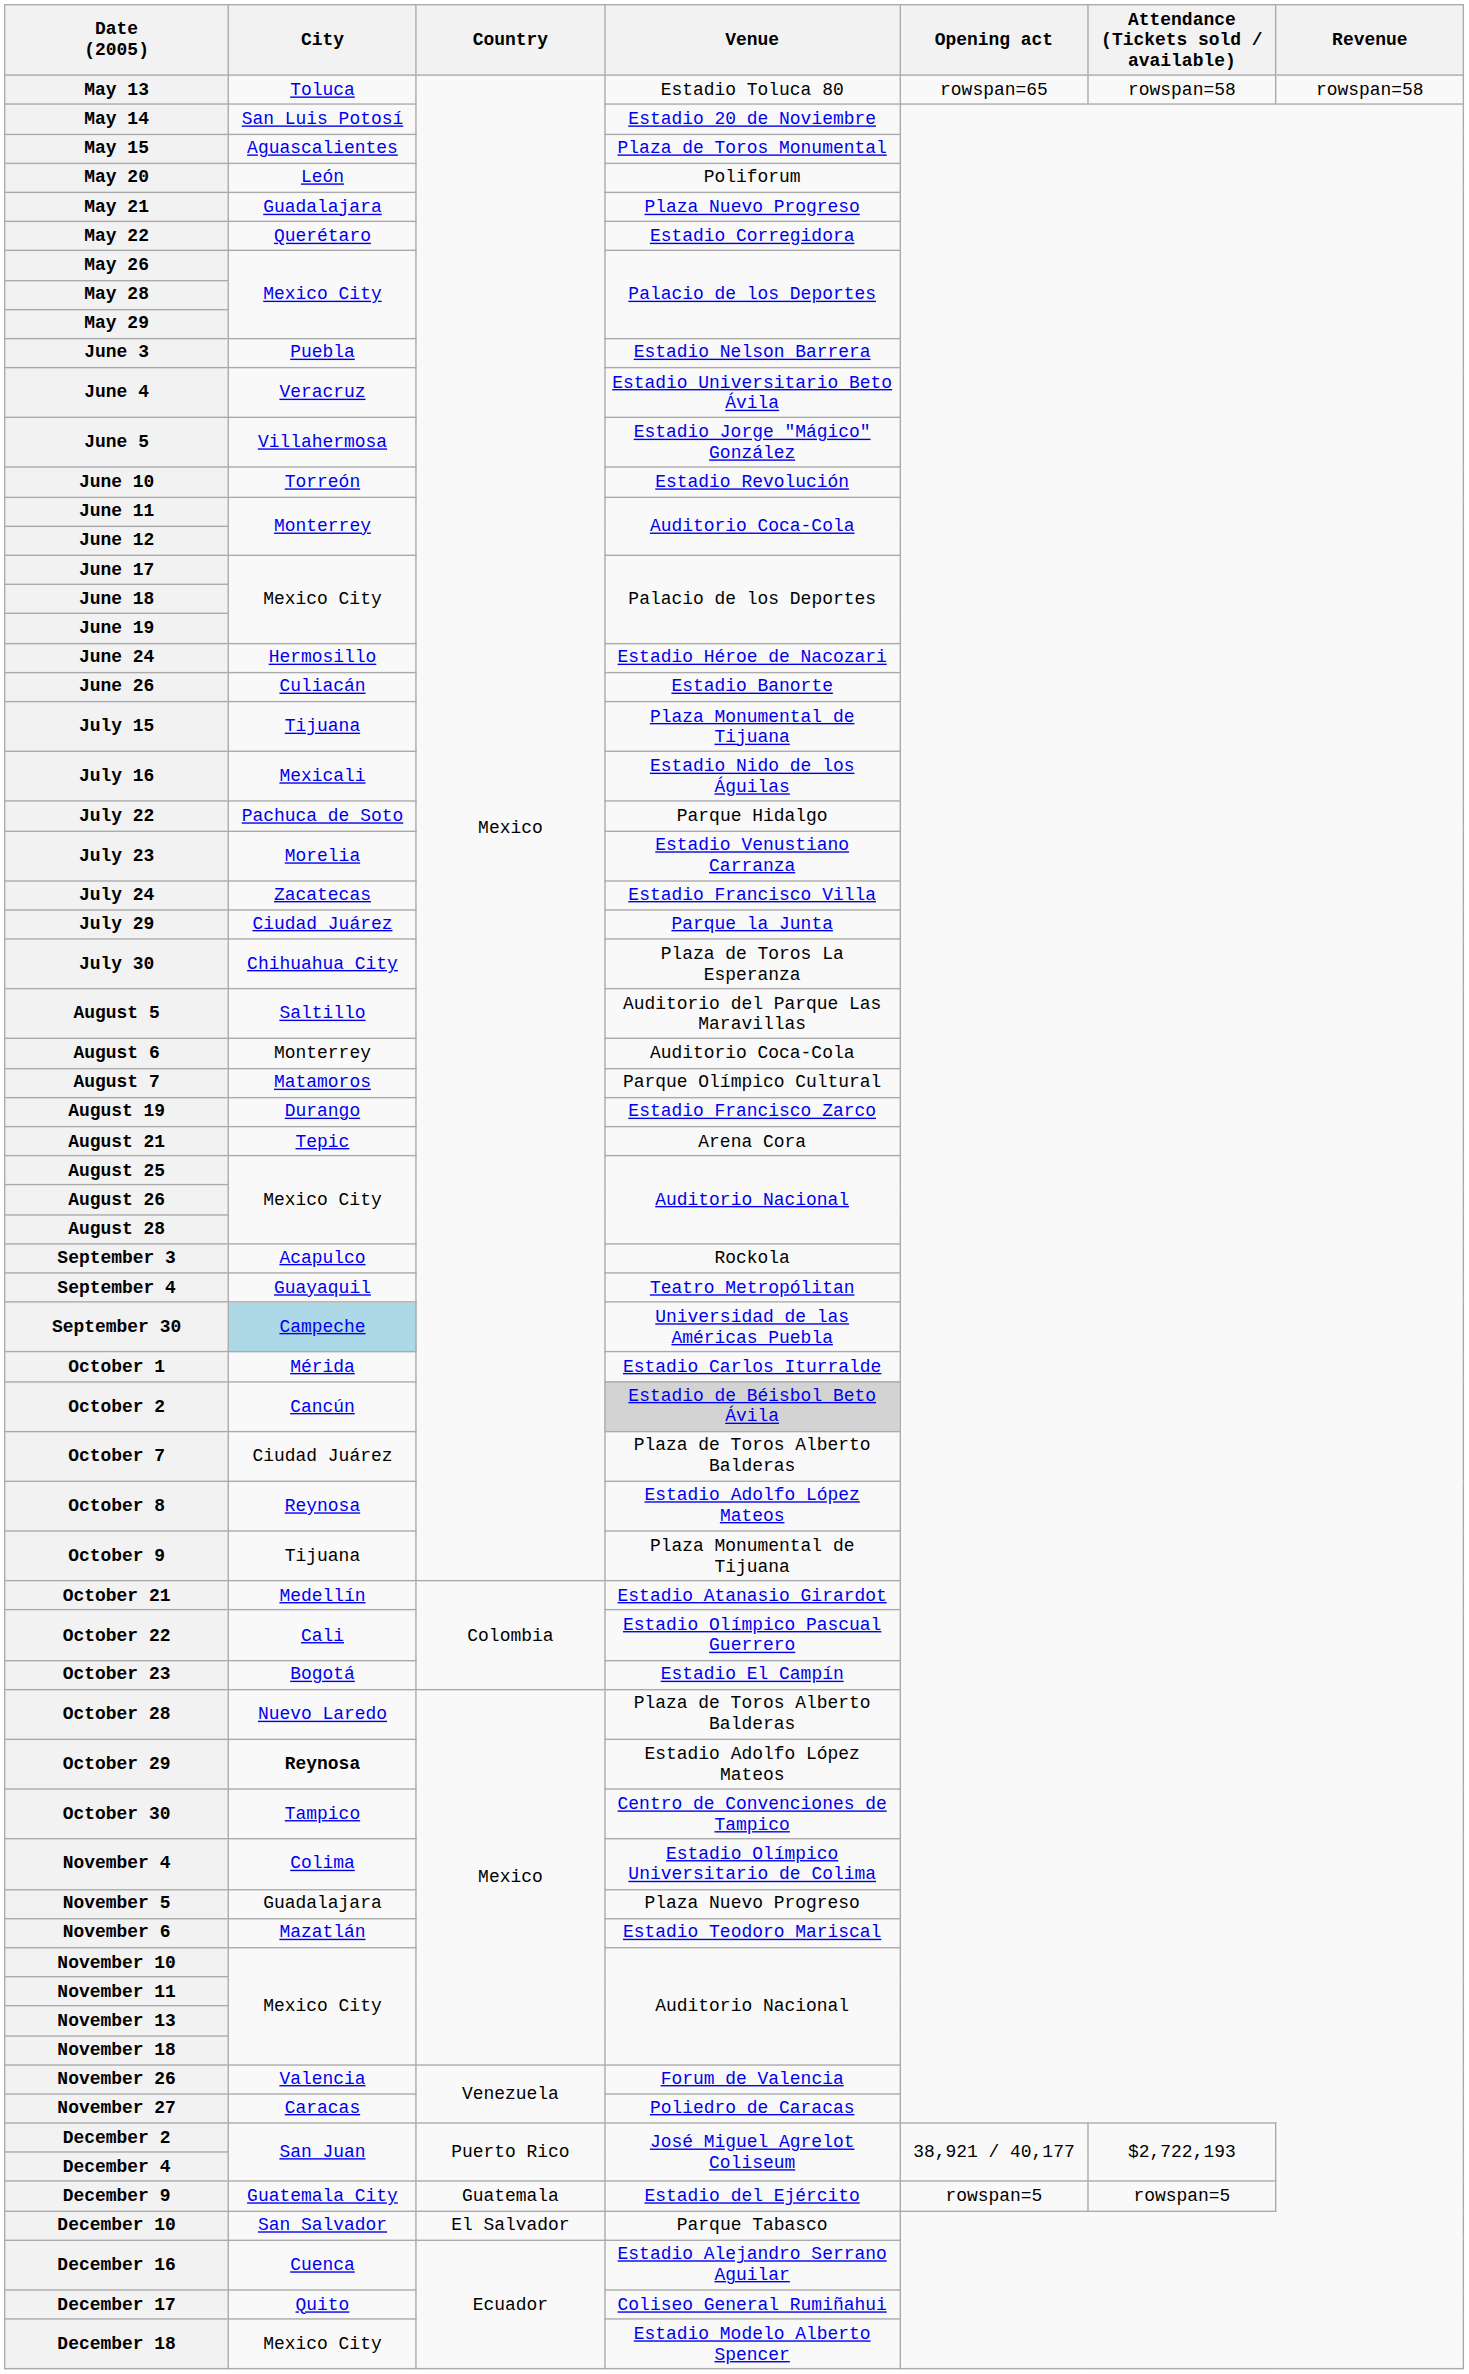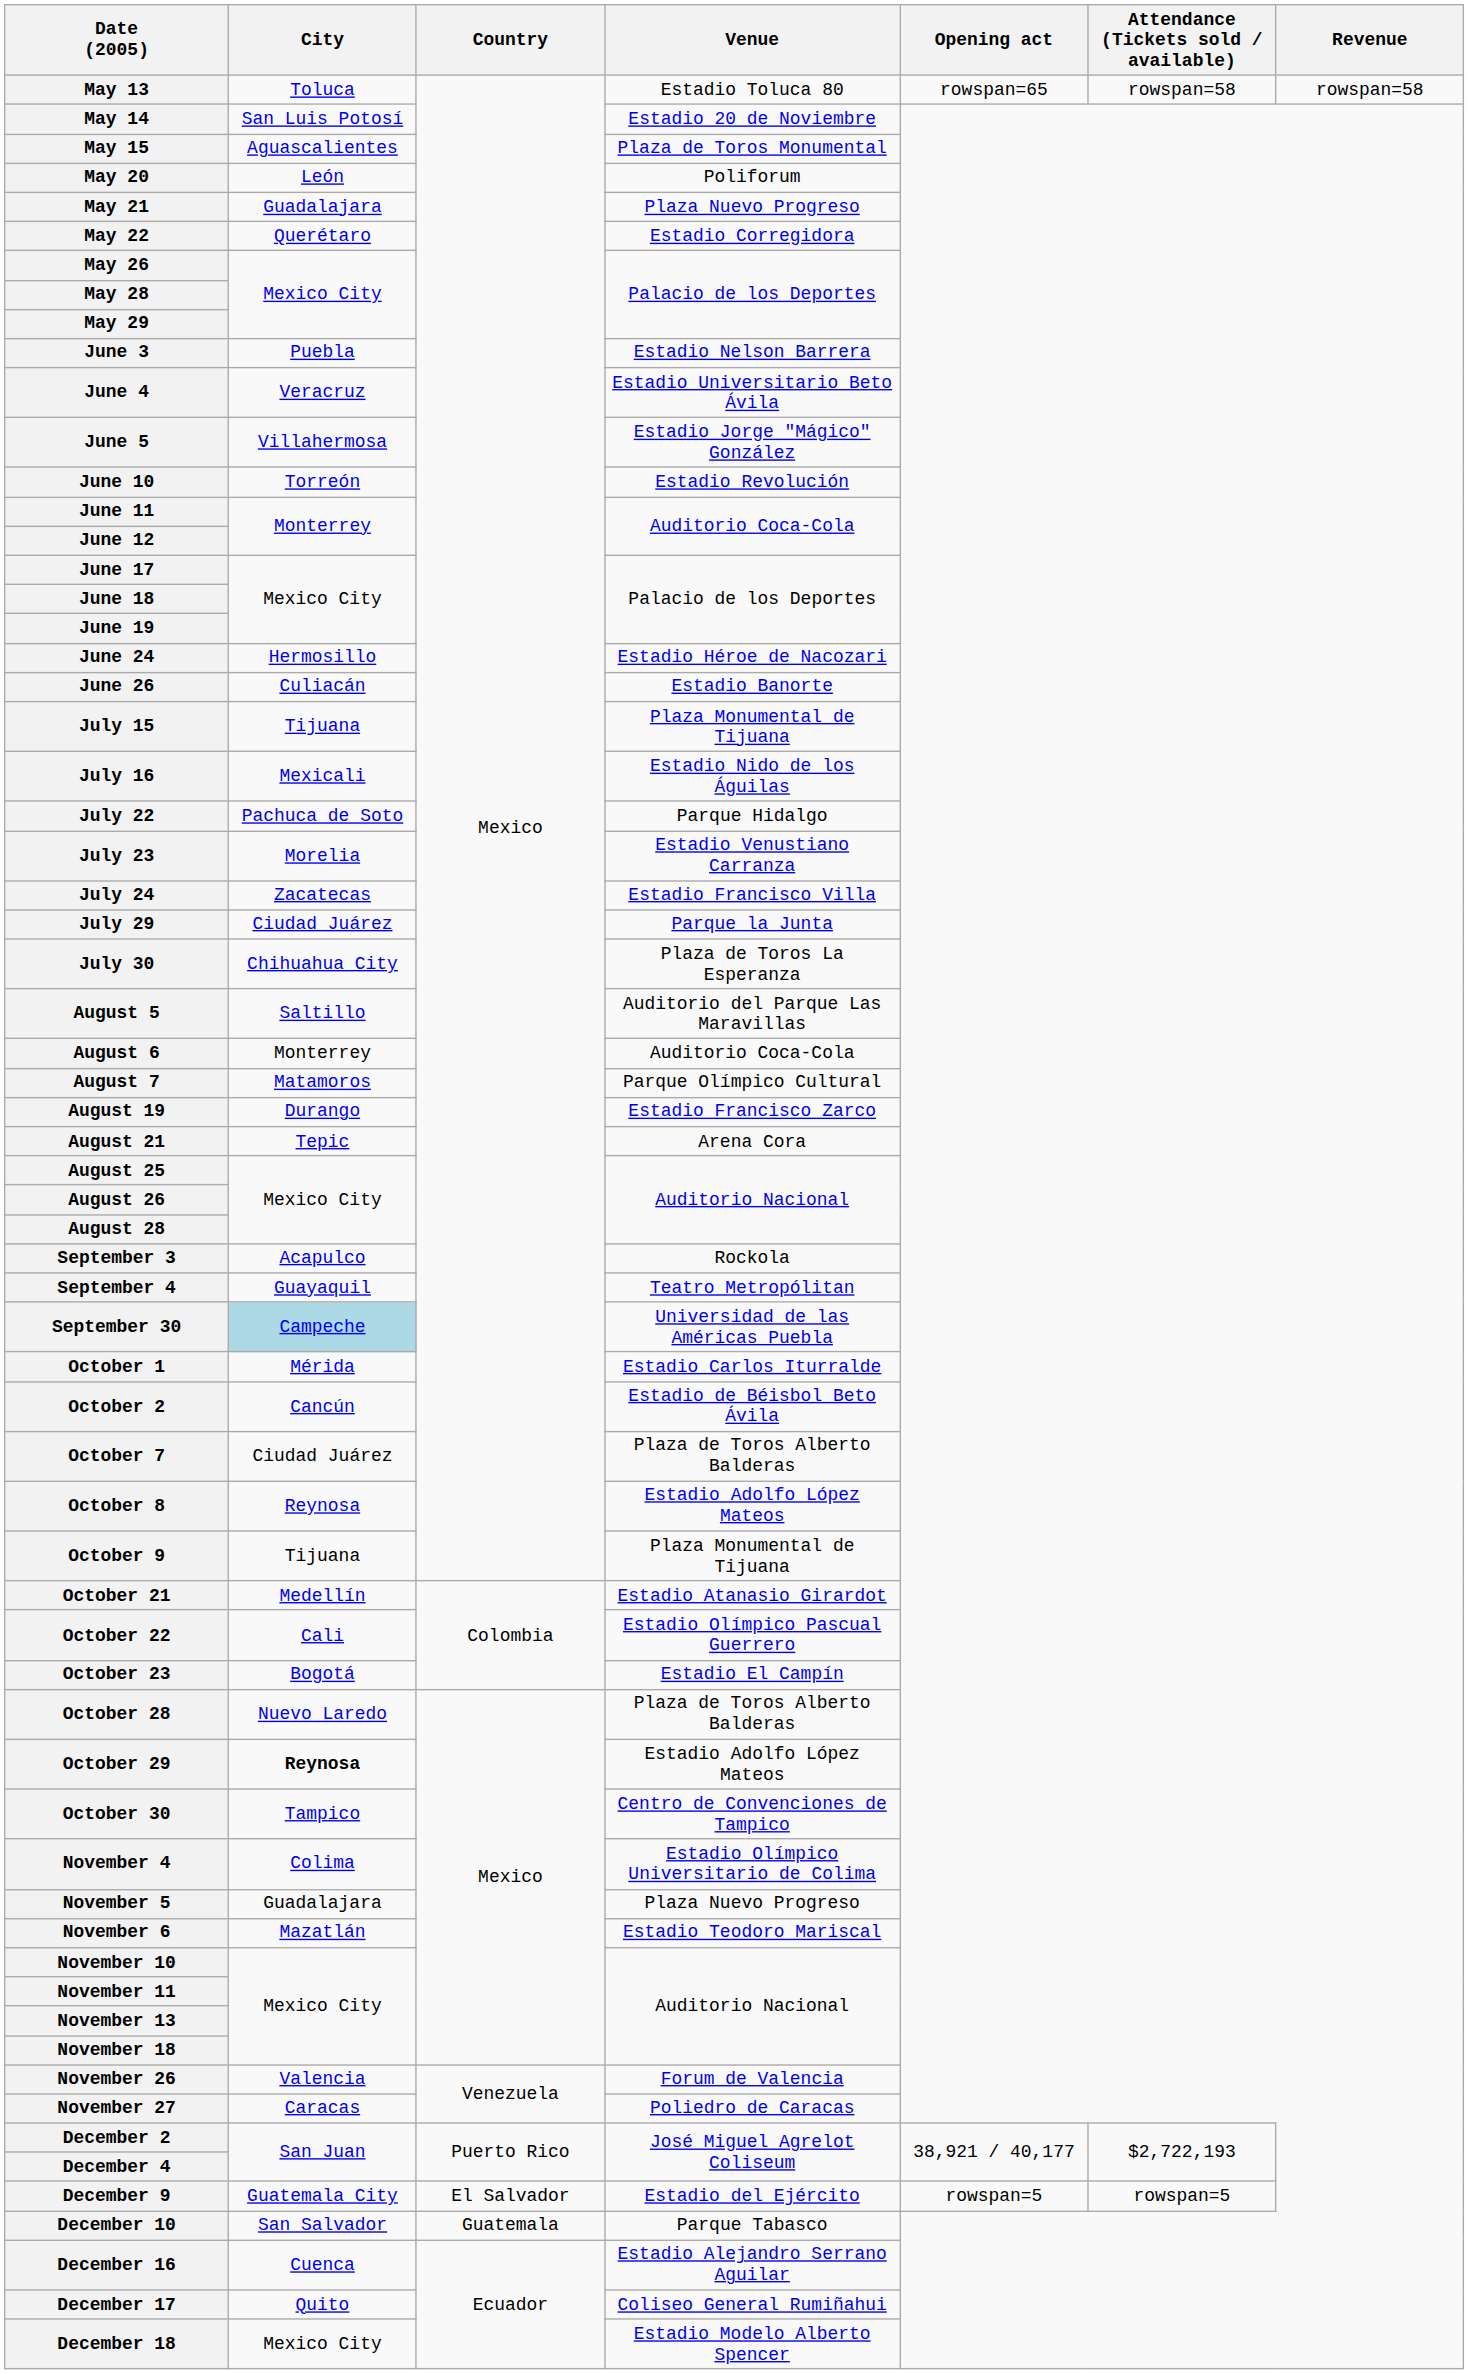October 2 | Venue: lightgrey background -> no background
December 9 | Country: Guatemala -> El Salvador
December 10 | Country: El Salvador -> Guatemala
